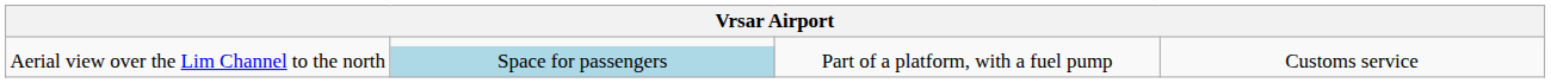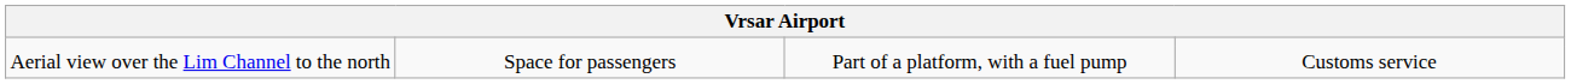Aerial view over the Lim Channel to the north | column 2: lightblue background -> no background
